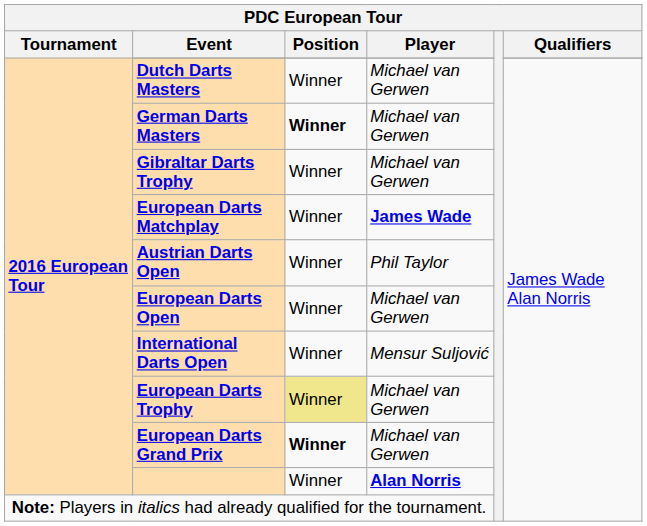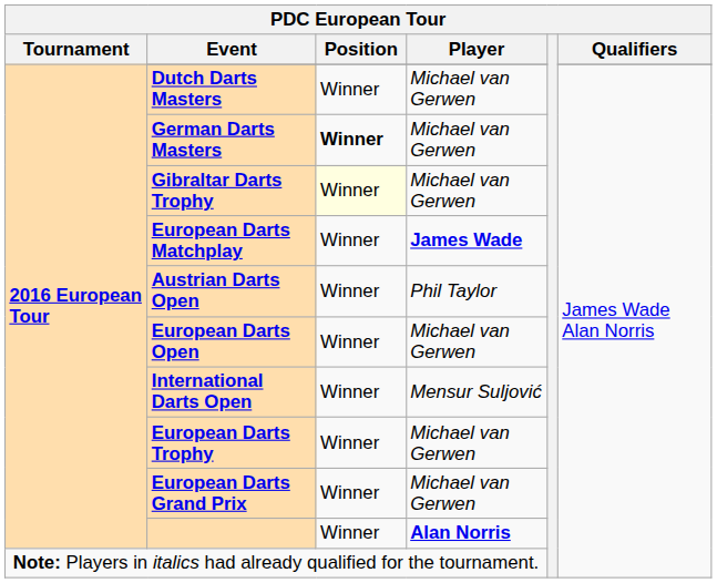Gibraltar Darts Trophy | Position: no background -> lightyellow background
European Darts Trophy | Position: khaki background -> no background
European Darts Grand Prix | Position: bold -> normal
